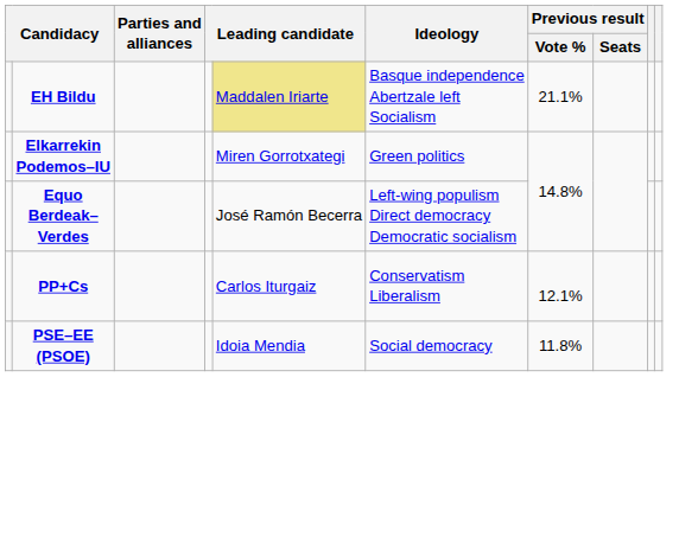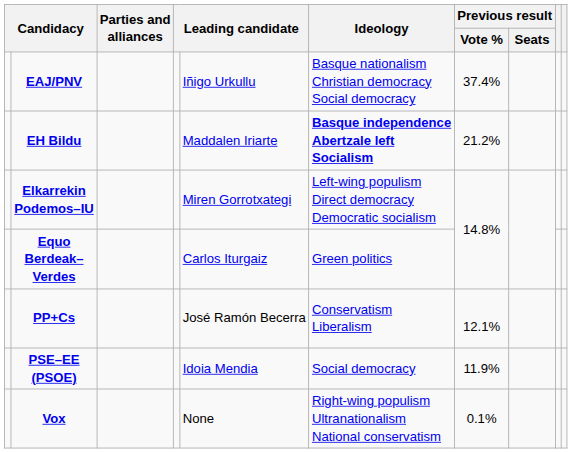+ row: EAJ/PNV | Iñigo Urkullu | Basque nationalism Christian democracy Social democracy | 37.4%
EH Bildu | column 5: khaki background -> no background
EH Bildu | Ideology: normal -> bold
EH Bildu | Previous result / Vote %: 21.1% -> 21.2%
Elkarrekin Podemos–IU | Ideology: Green politics -> Left-wing populism Direct democracy Democratic socialism
Equo Berdeak– Verdes | column 5: José Ramón Becerra -> Carlos Iturgaiz
Equo Berdeak– Verdes | Ideology: Left-wing populism Direct democracy Democratic socialism -> Green politics
PP+Cs | column 5: Carlos Iturgaiz -> José Ramón Becerra
PSE–EE (PSOE) | Previous result / Vote %: 11.8% -> 11.9%
+ row: Vox | None | Right-wing populism Ultranationalism National conservatism | 0.1%
